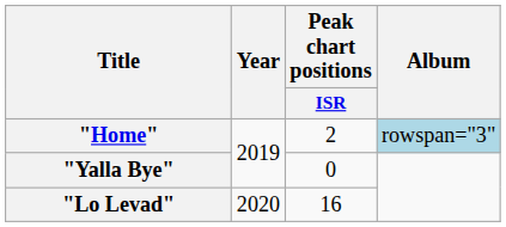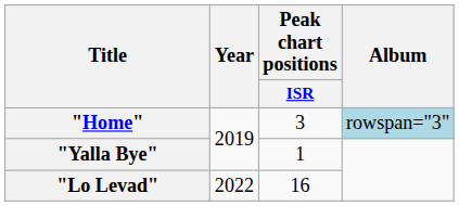"Home" | Peak chart positions / ISR: 2 -> 3
"Yalla Bye" | Peak chart positions / ISR: 0 -> 1
"Lo Levad" | Year: 2020 -> 2022
